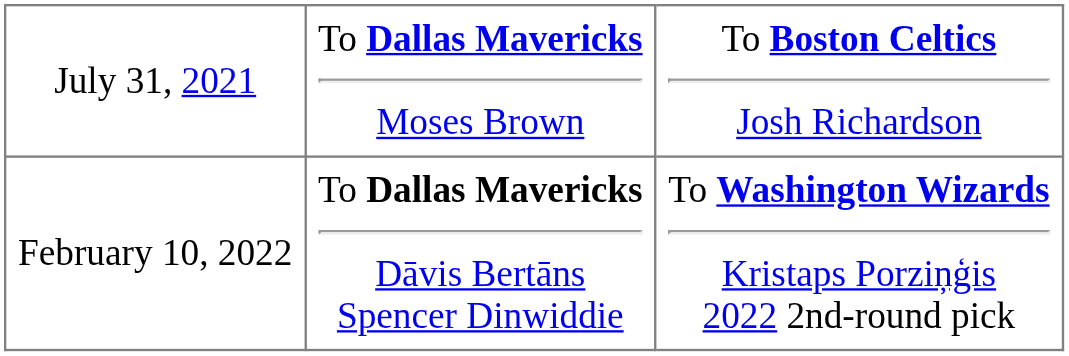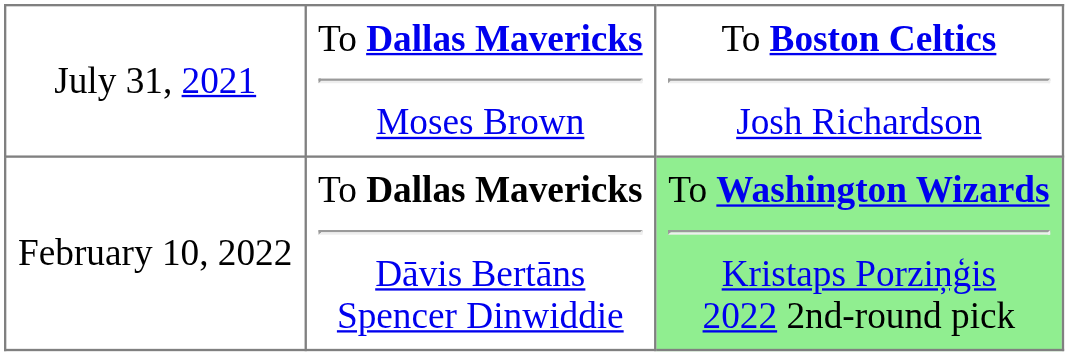February 10, 2022 | column 3: no background -> lightgreen background
